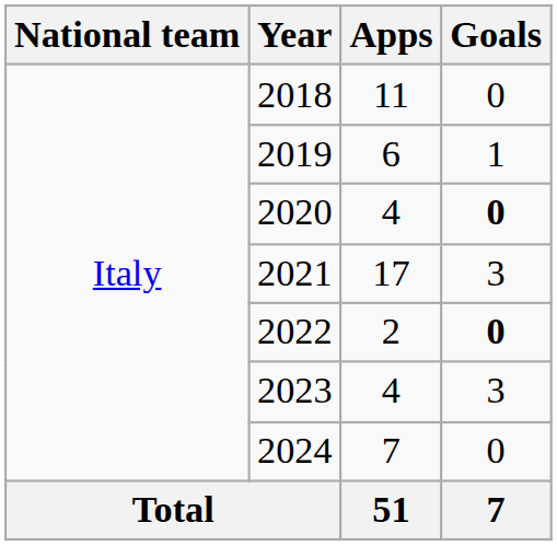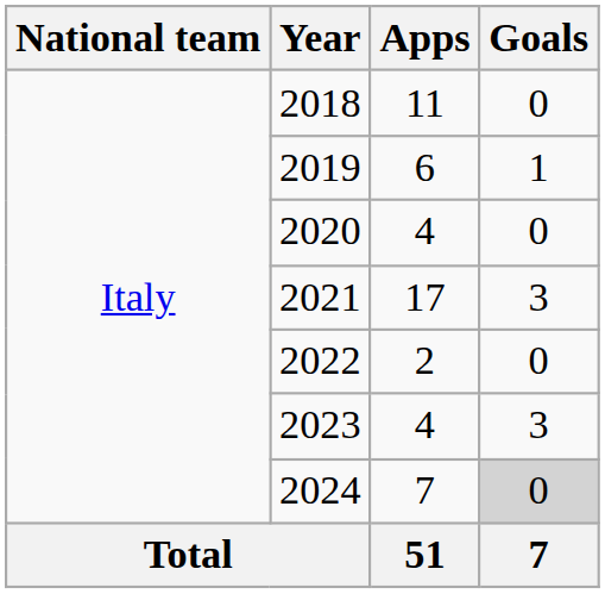2020 | Goals: bold -> normal
2022 | Goals: bold -> normal
2024 | Goals: no background -> lightgrey background
